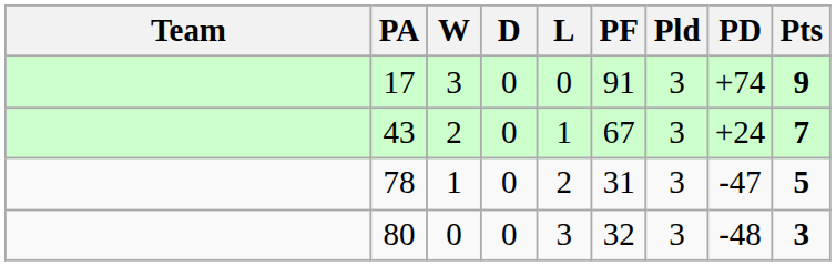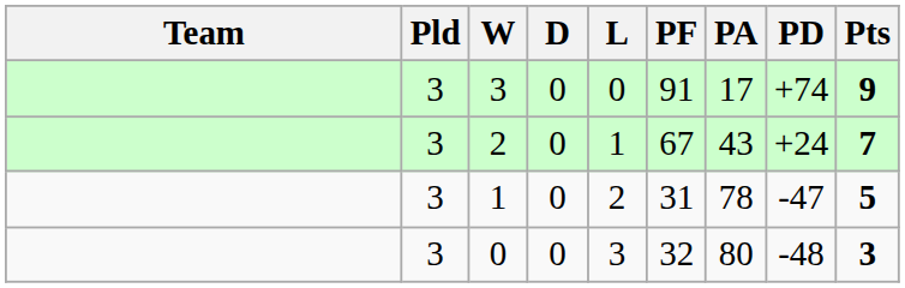columns swapped: Pld <-> PA
